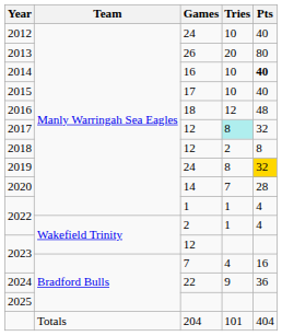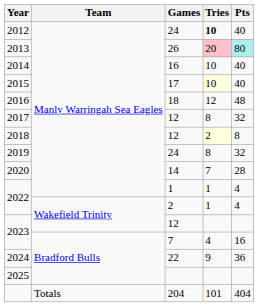2012 | Tries: normal -> bold
2013 | Tries: no background -> pink background
2013 | Pts: no background -> paleturquoise background
2014 | Pts: bold -> normal
2015 | Tries: no background -> lightyellow background
2017 | Tries: paleturquoise background -> no background
2018 | Tries: no background -> lightyellow background
2019 | Pts: gold background -> no background
